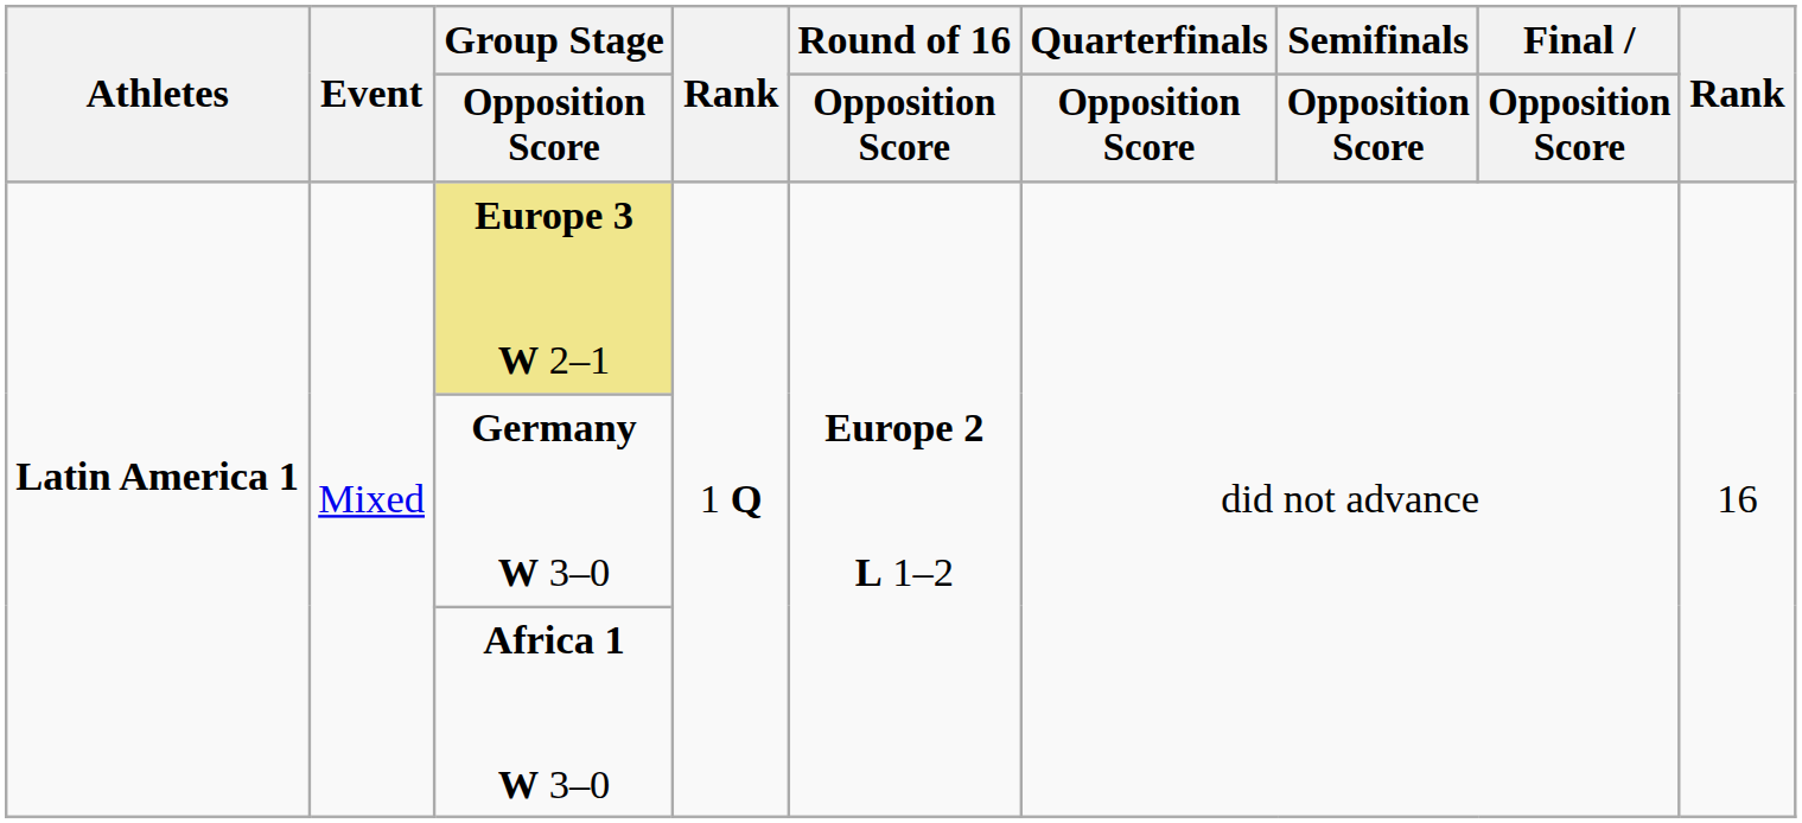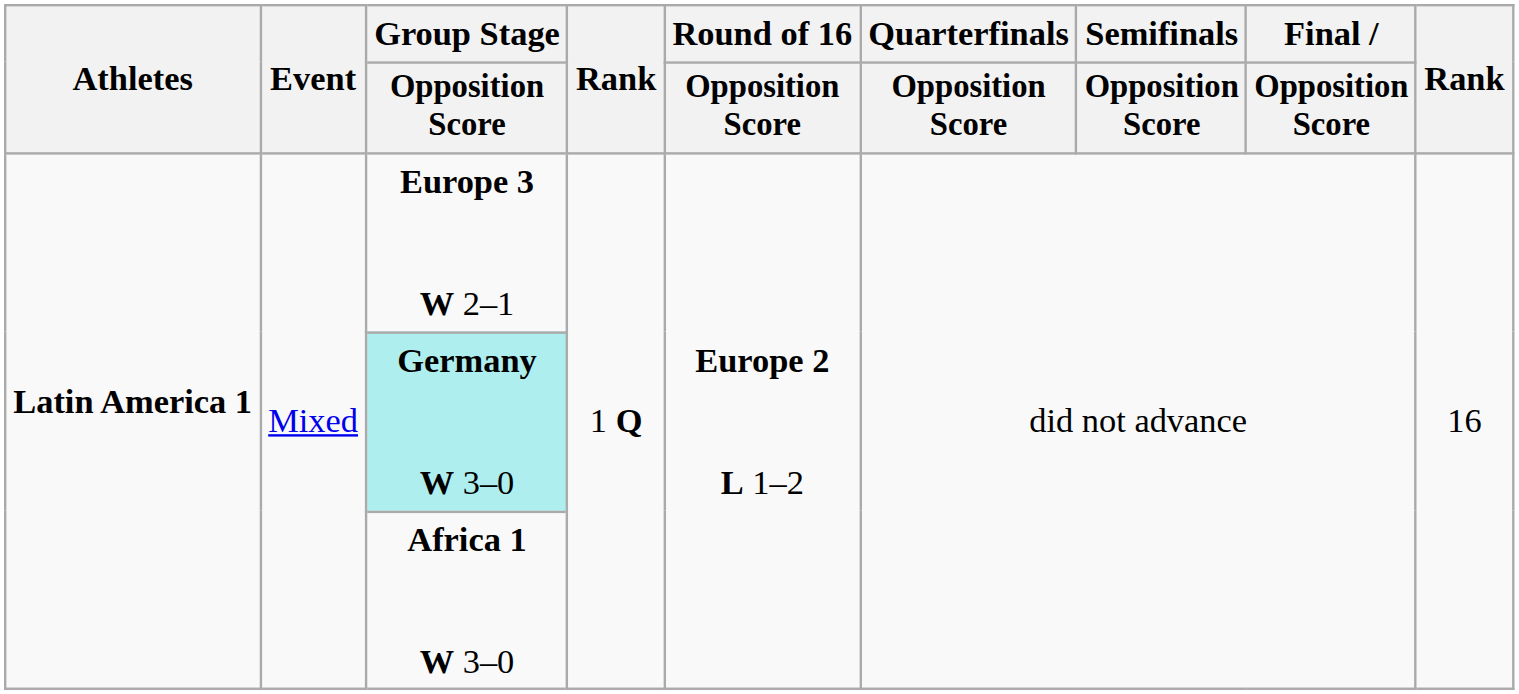Europe 3 W 2–1 | Group Stage / Opposition Score: khaki background -> no background
Germany W 3–0 | Group Stage / Opposition Score: no background -> paleturquoise background
